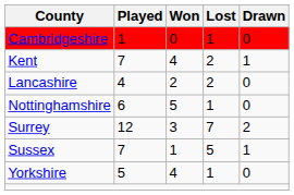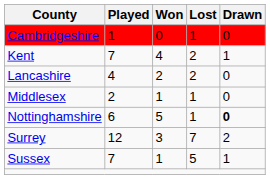+ row: Middlesex | 2 | 1 | 1 | 0
Nottinghamshire | Drawn: normal -> bold
- row: Yorkshire | 5 | 4 | 1 | 0
